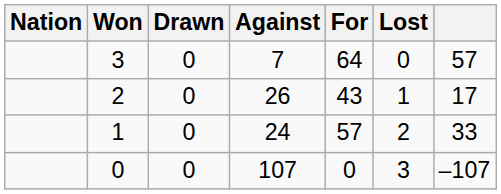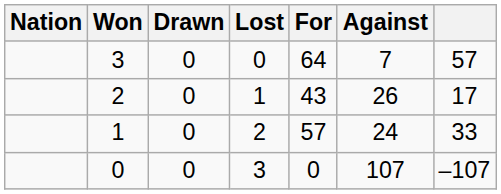columns swapped: Lost <-> Against
